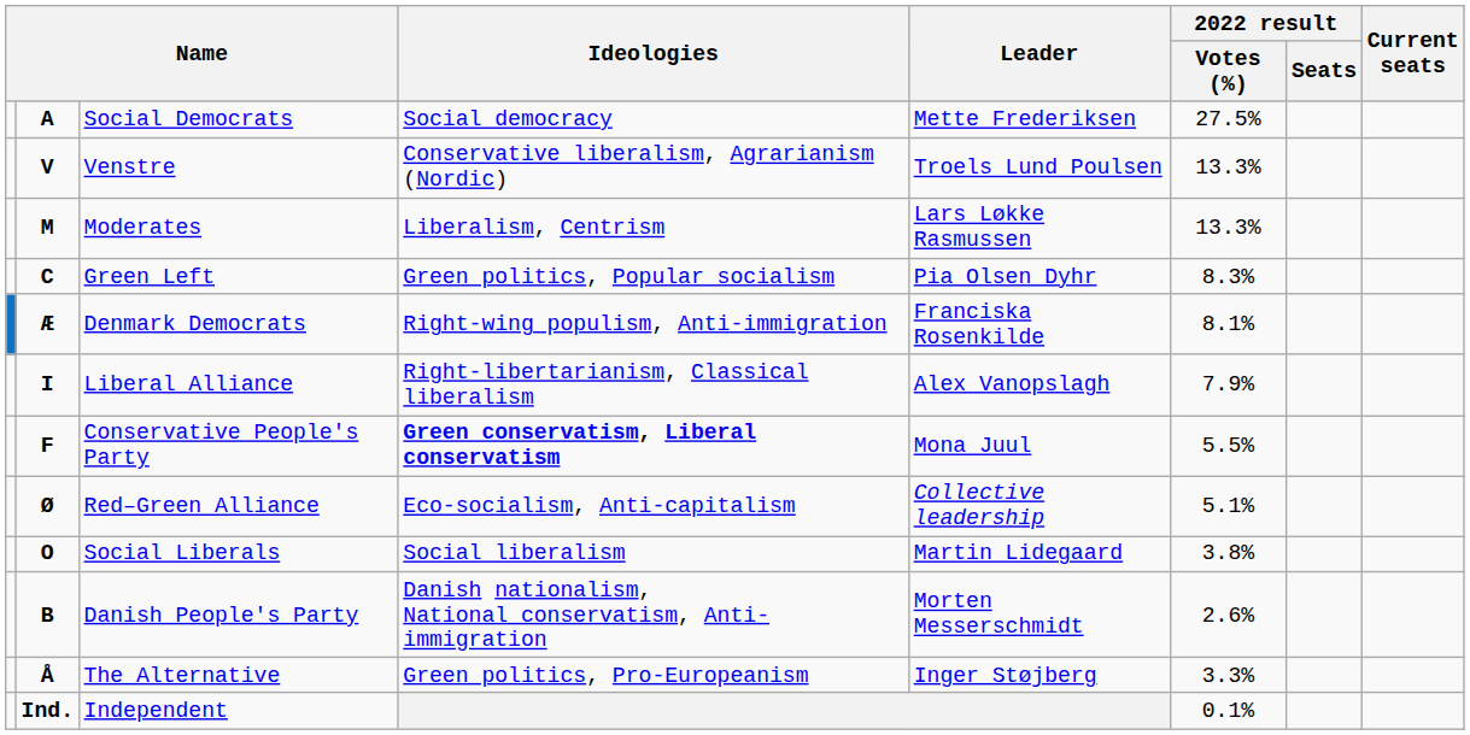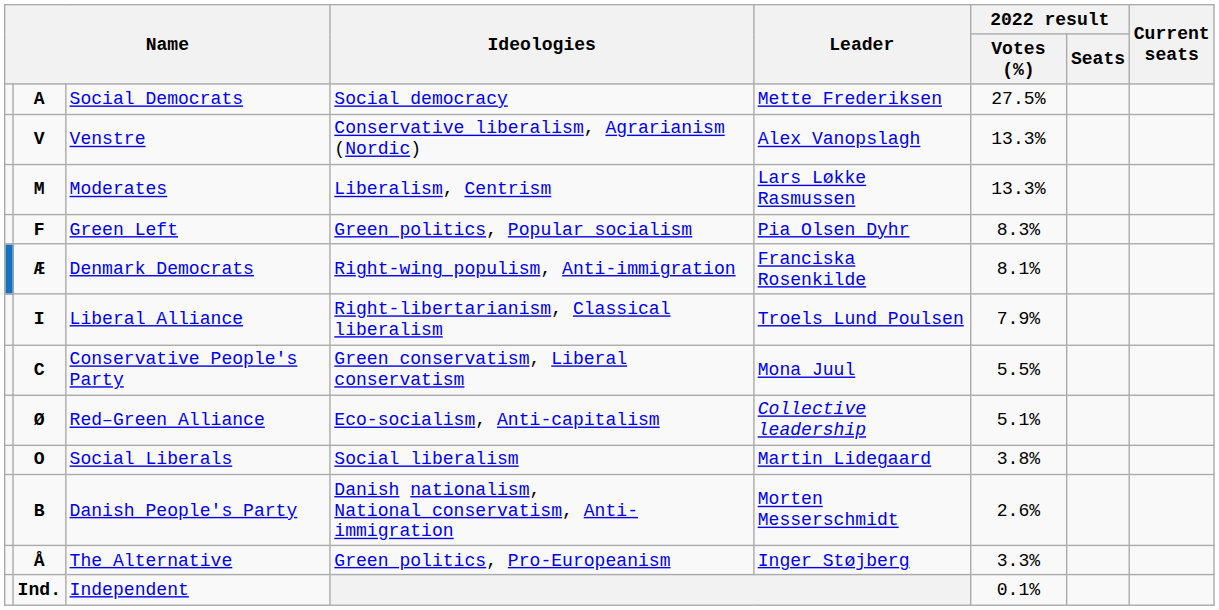Venstre | Leader: Troels Lund Poulsen -> Alex Vanopslagh
Green Left | column 2: C -> F
Liberal Alliance | Leader: Alex Vanopslagh -> Troels Lund Poulsen
Conservative People's Party | column 2: F -> C
Conservative People's Party | Ideologies: bold -> normal
